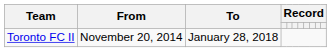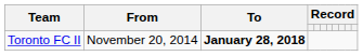Toronto FC II | To: normal -> bold
